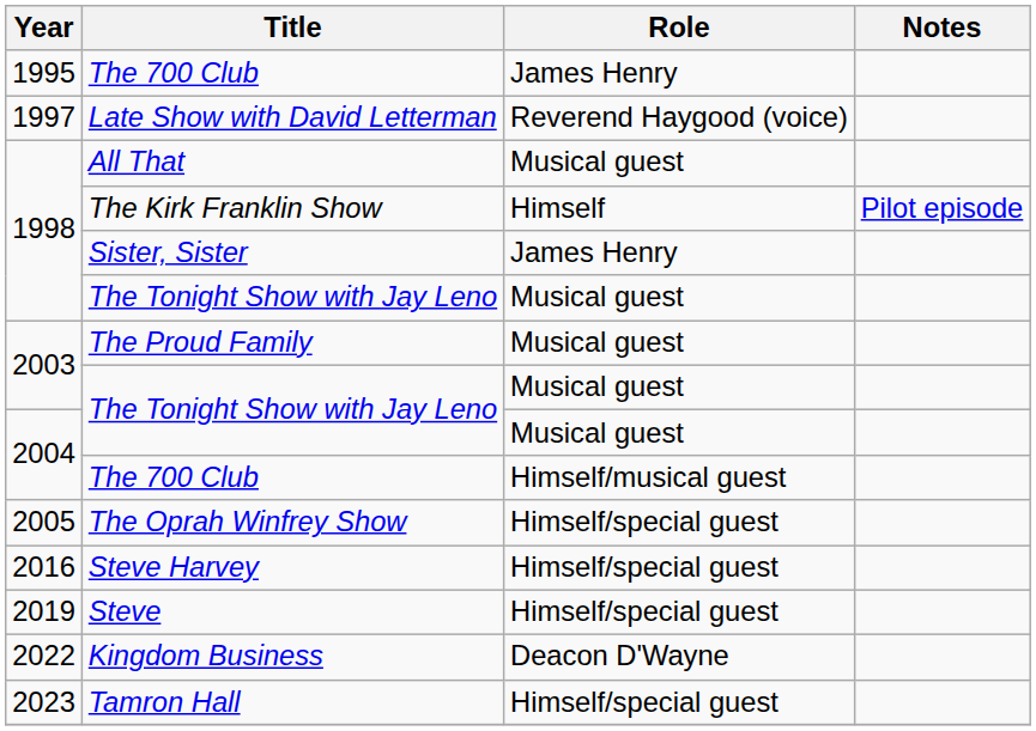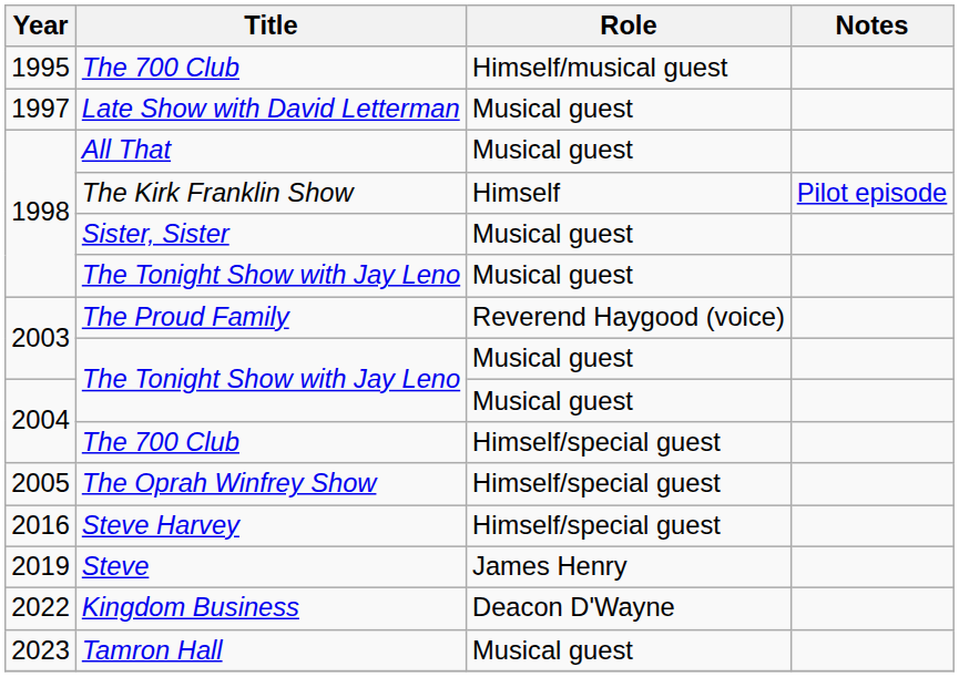1995 / The 700 Club | Role: James Henry -> Himself/musical guest
Late Show with David Letterman | Role: Reverend Haygood (voice) -> Musical guest
Sister, Sister | Role: James Henry -> Musical guest
The Proud Family | Role: Musical guest -> Reverend Haygood (voice)
2004 / The 700 Club | Role: Himself/musical guest -> Himself/special guest
Steve | Role: Himself/special guest -> James Henry
Tamron Hall | Role: Himself/special guest -> Musical guest
